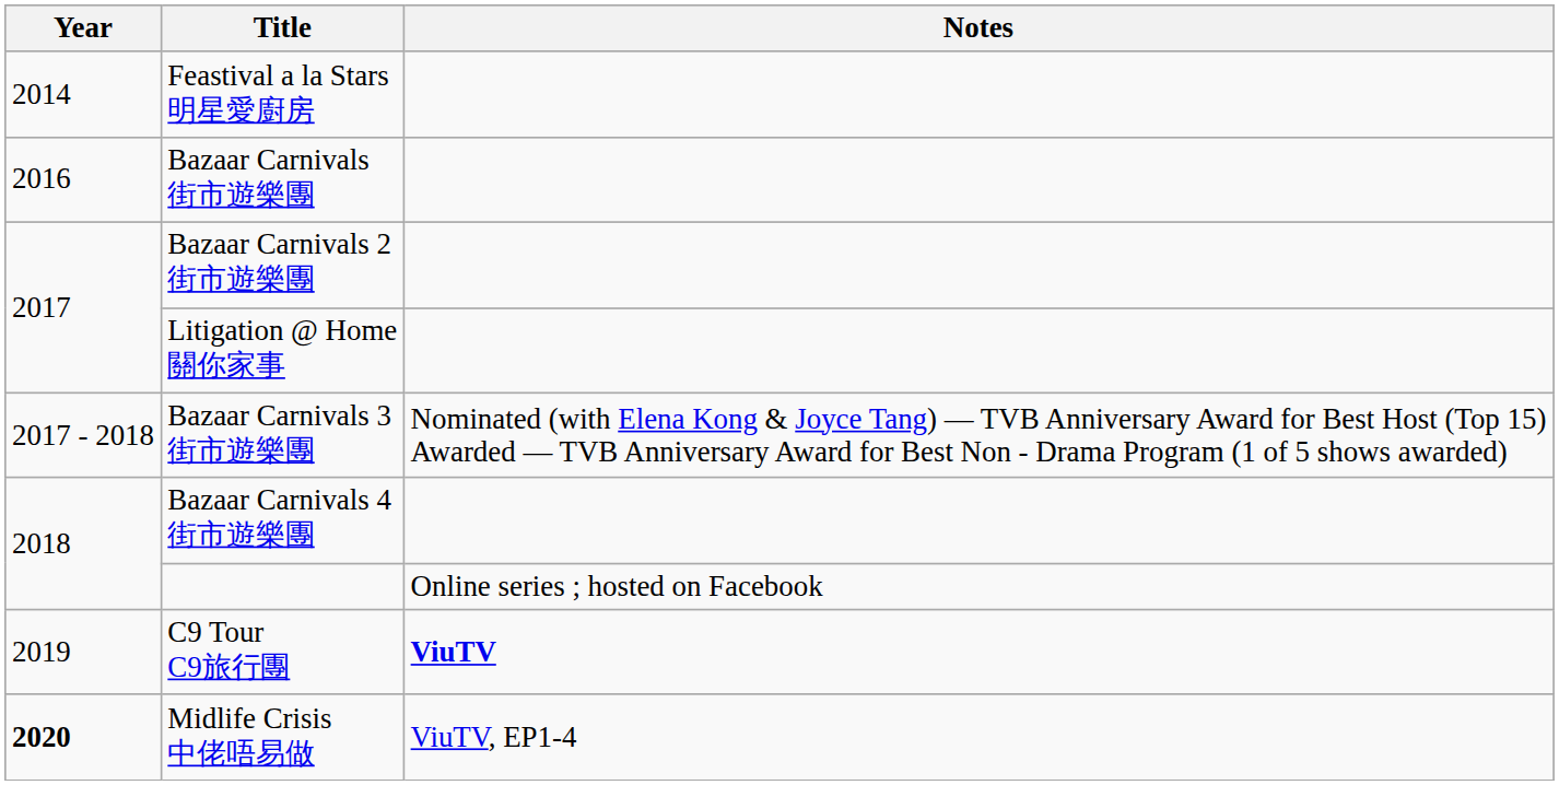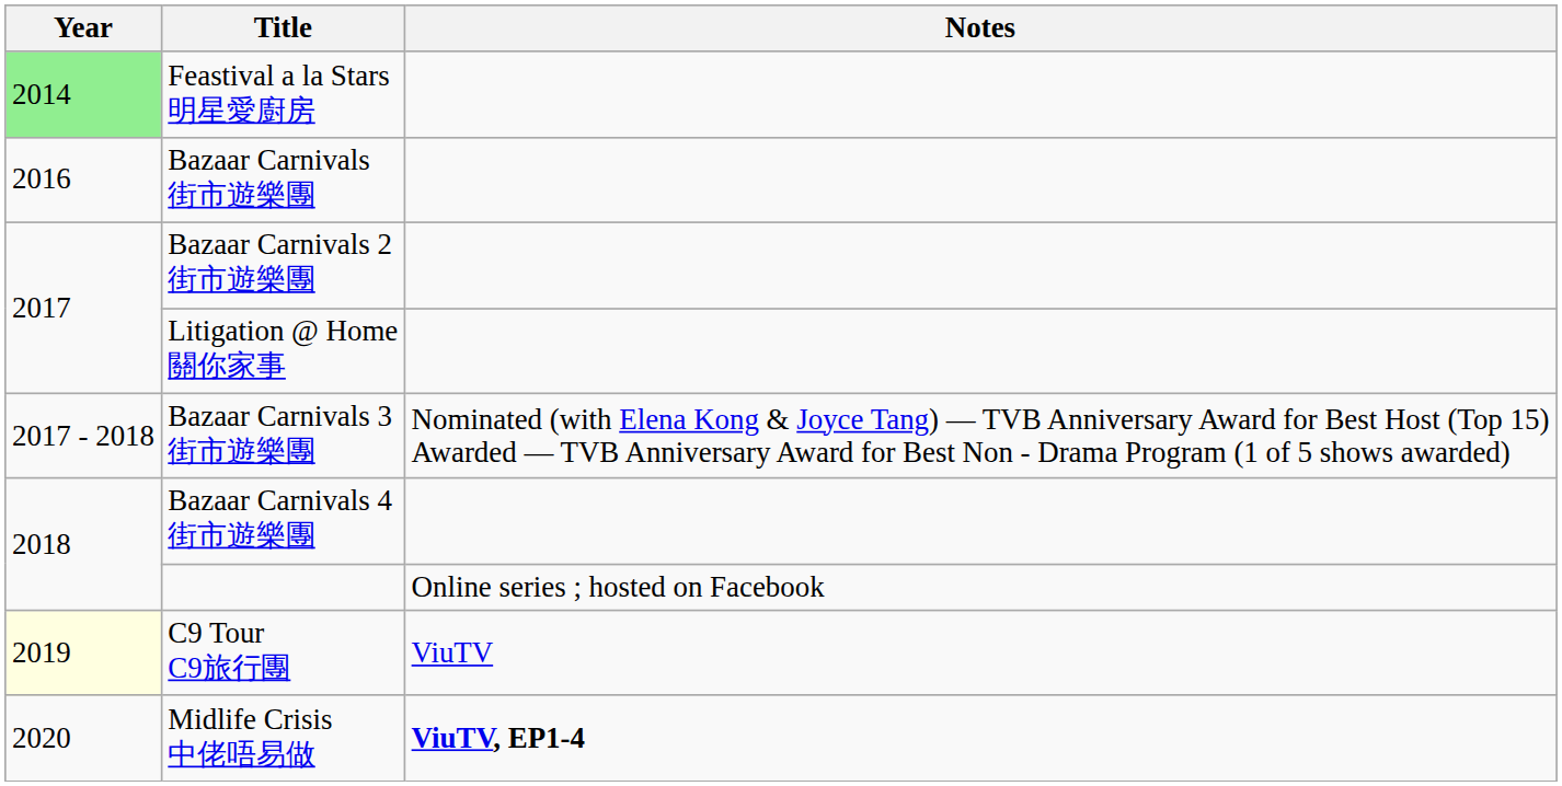Feastival a la Stars 明星愛廚房 | Year: no background -> lightgreen background
C9 Tour C9旅行團 | Year: no background -> lightyellow background
C9 Tour C9旅行團 | Notes: bold -> normal
Midlife Crisis 中佬唔易做 | Year: bold -> normal
Midlife Crisis 中佬唔易做 | Notes: normal -> bold
